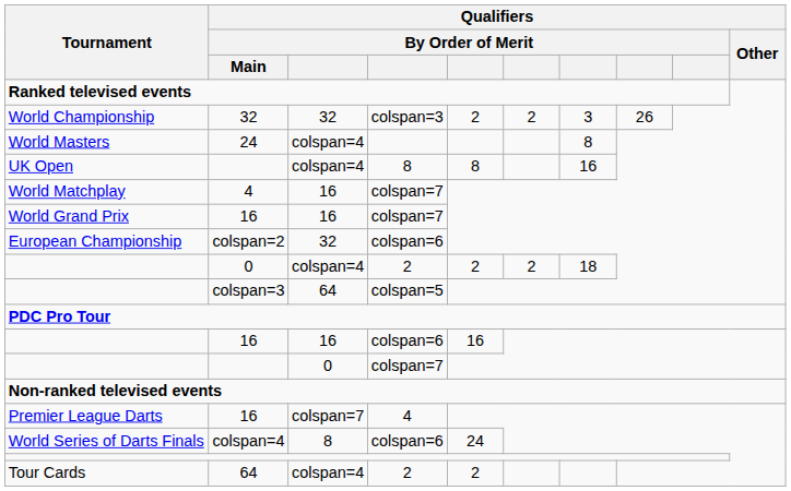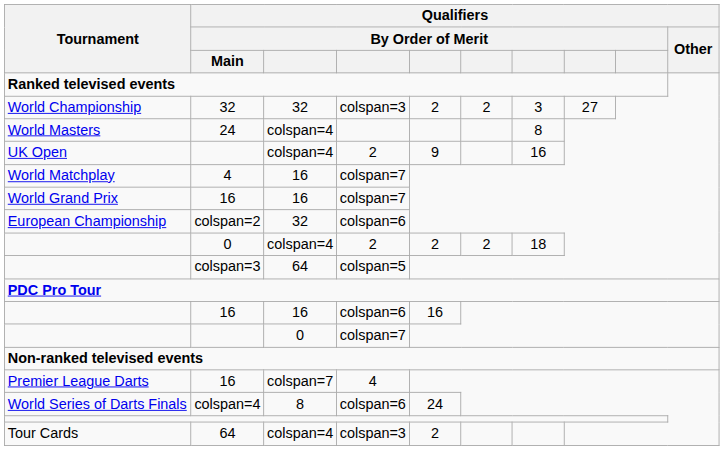World Championship | column 8: 26 -> 27
UK Open | column 4: 8 -> 2
UK Open | column 5: 8 -> 9
Tour Cards | column 4: 2 -> colspan=3
